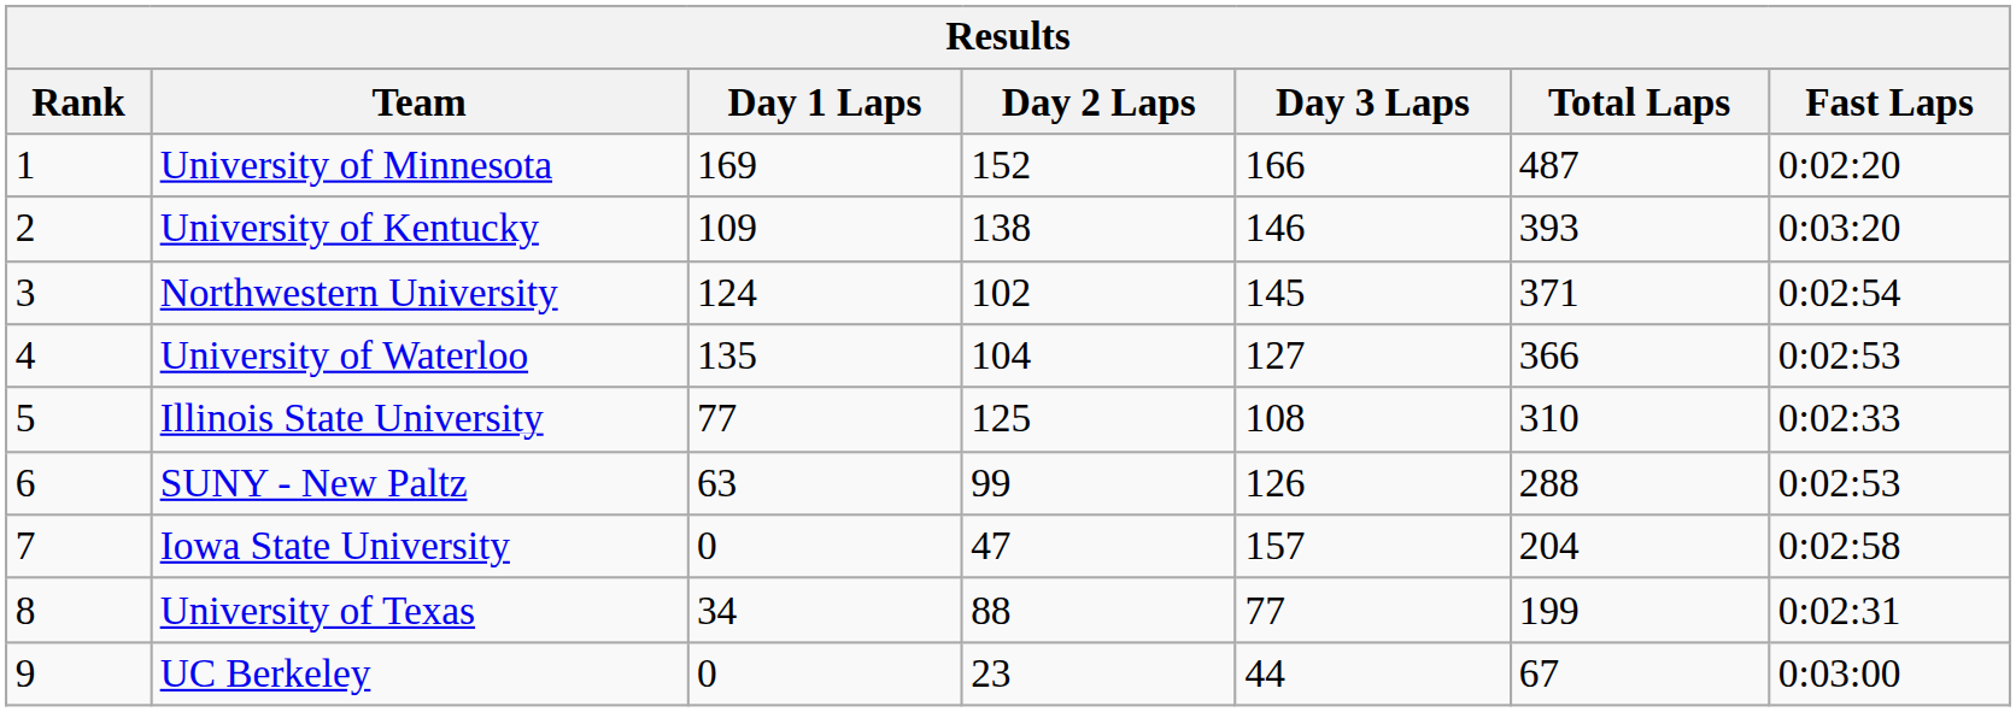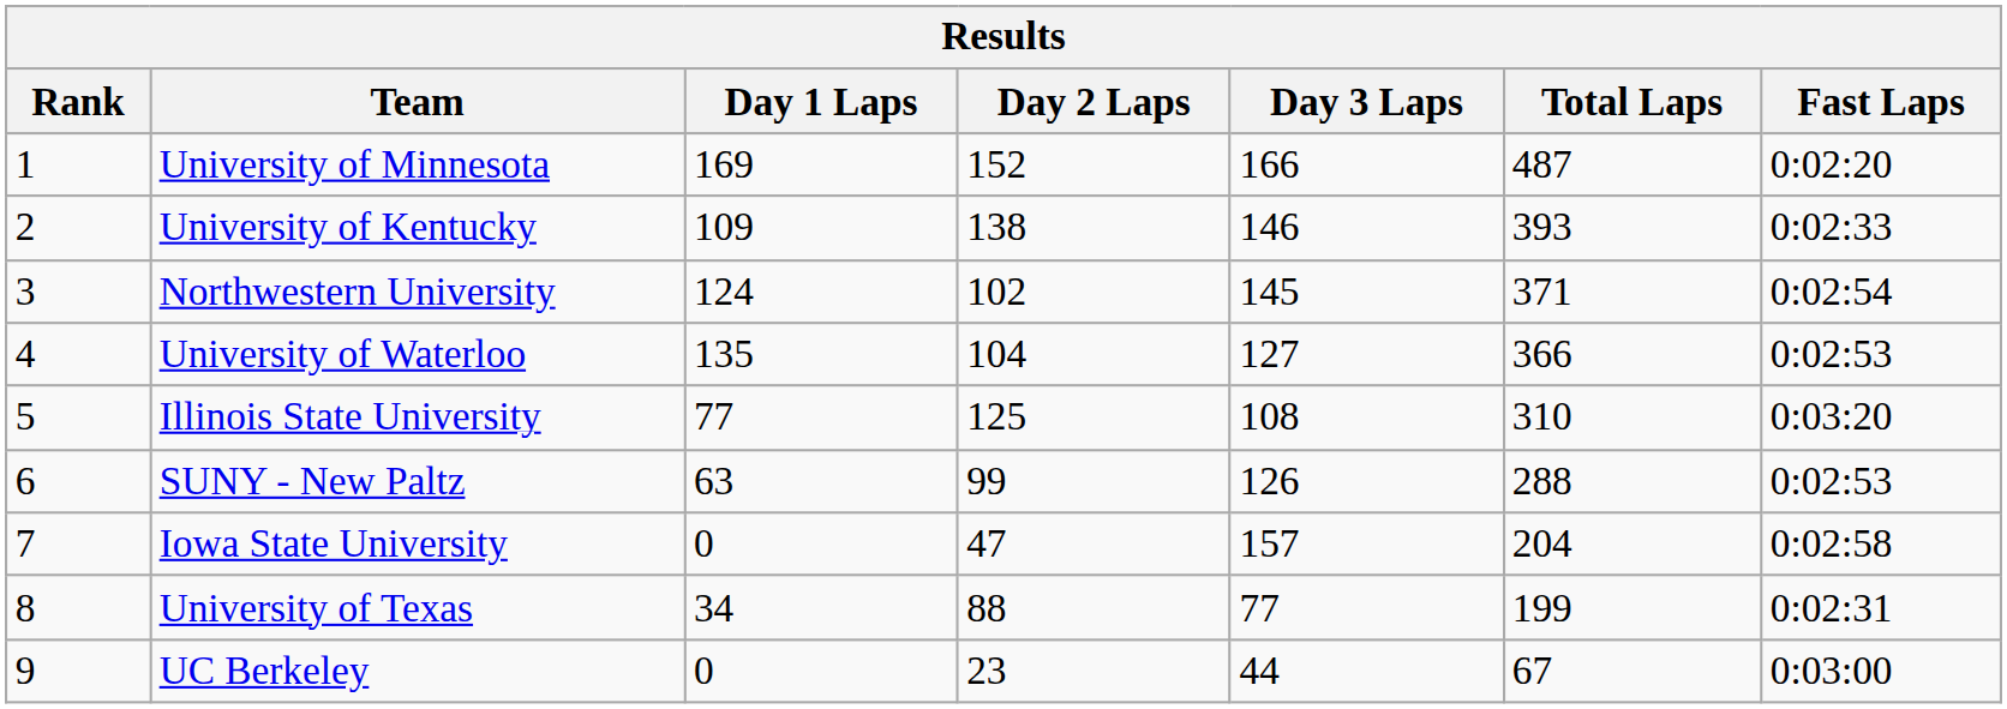University of Kentucky | Fast Laps: 0:03:20 -> 0:02:33
Illinois State University | Fast Laps: 0:02:33 -> 0:03:20
